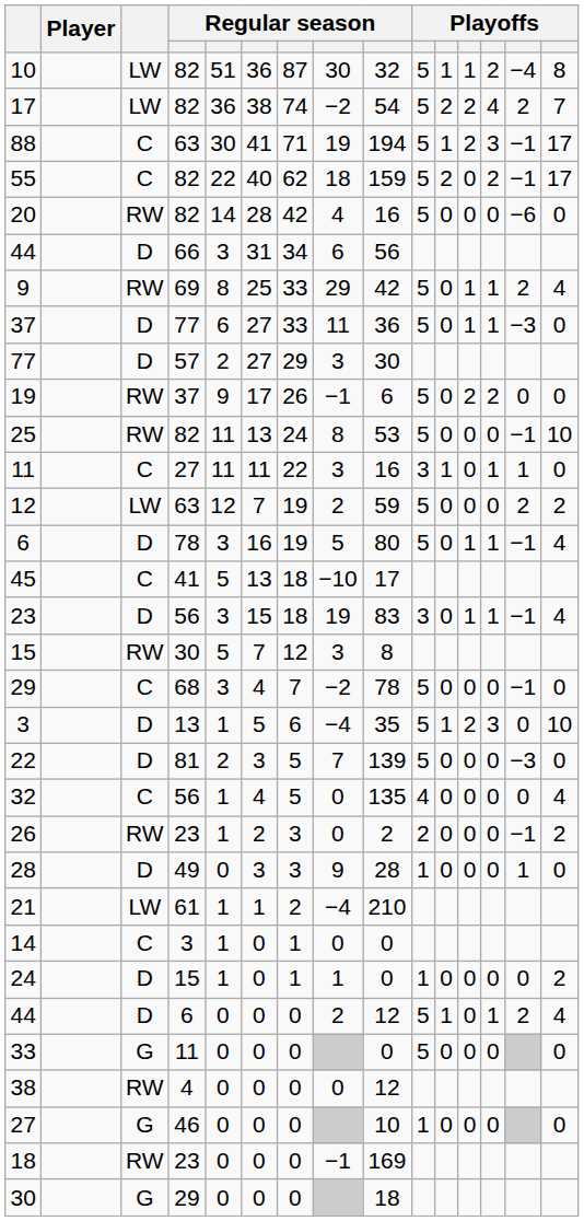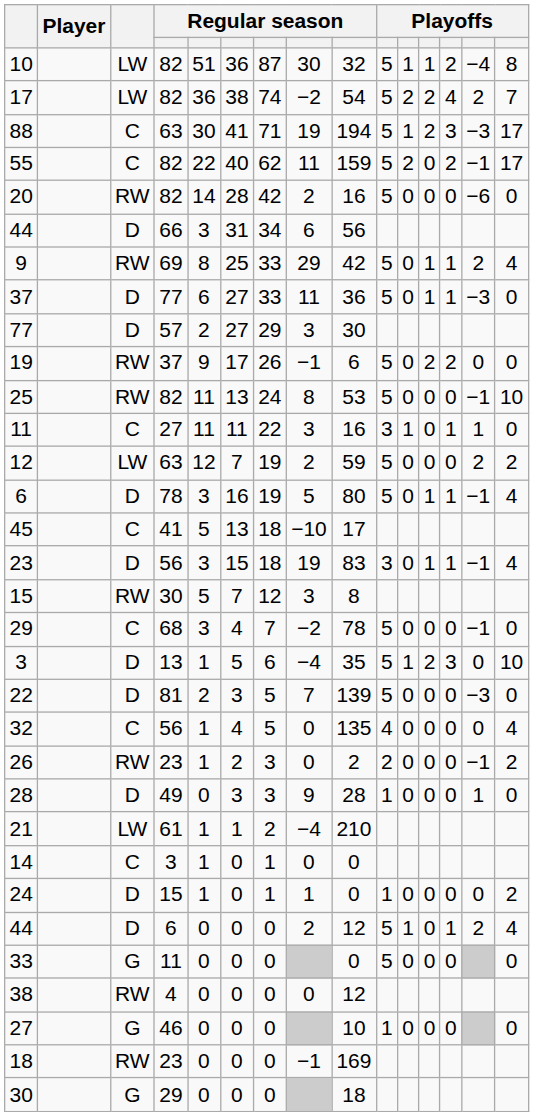88 | column 14: −1 -> −3
55 | column 8: 18 -> 11
20 | column 8: 4 -> 2
